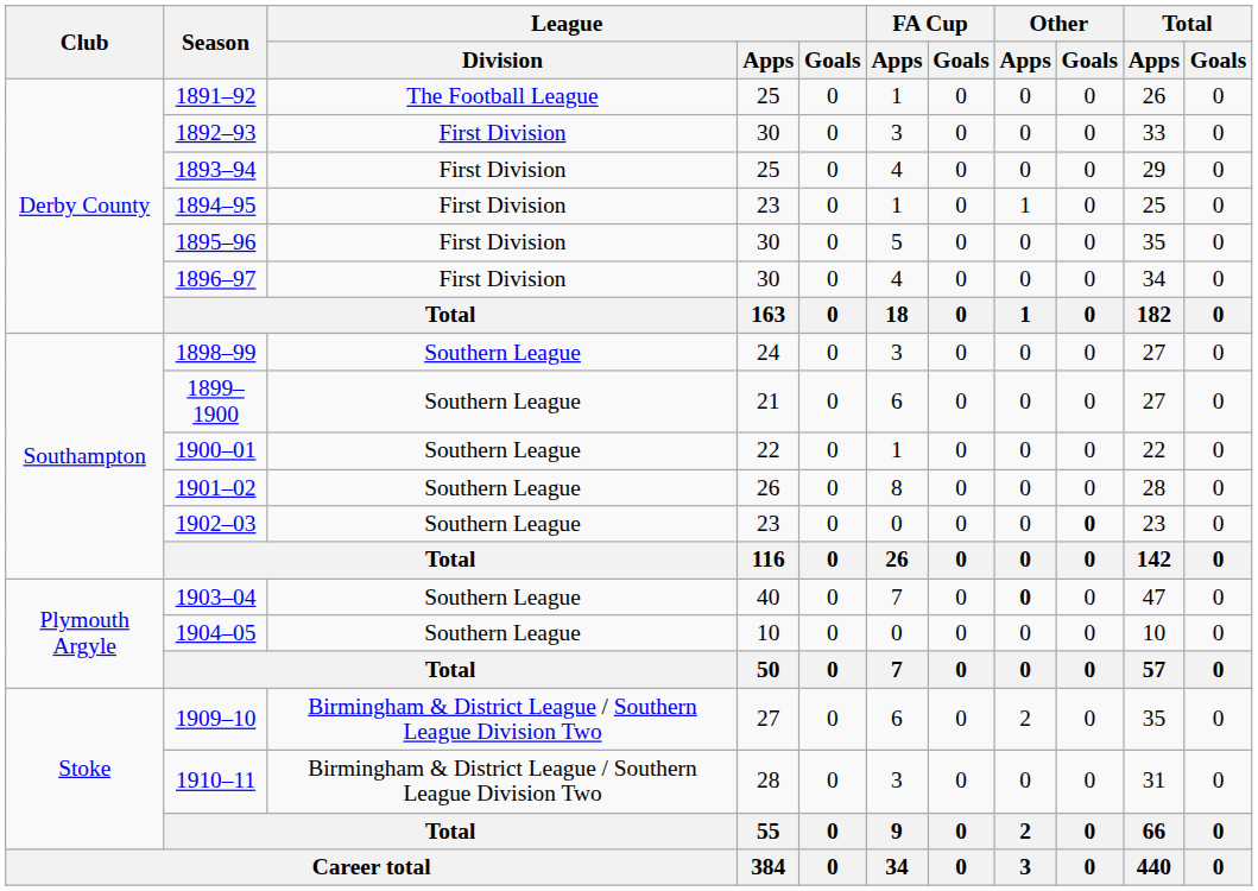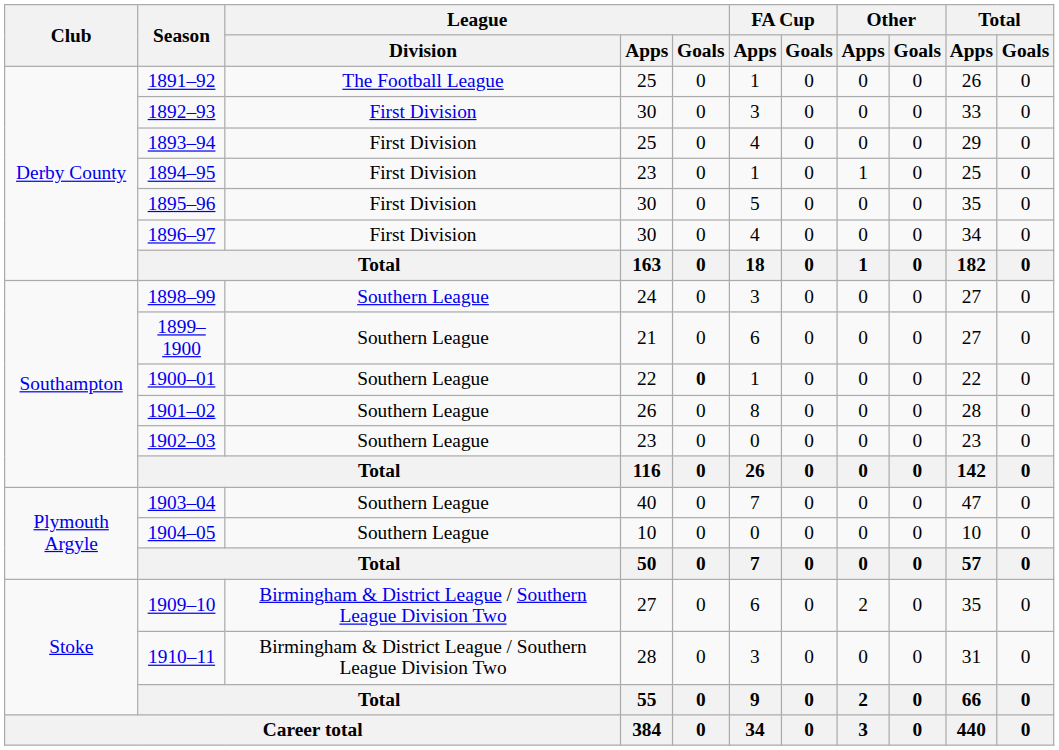1900–01 | League / Goals: normal -> bold
1902–03 | Other / Goals: bold -> normal
1903–04 | Other / Apps: bold -> normal
